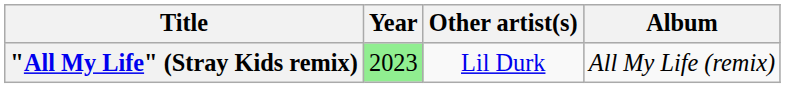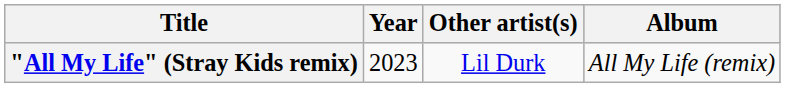row 2 | Year: lightgreen background -> no background
